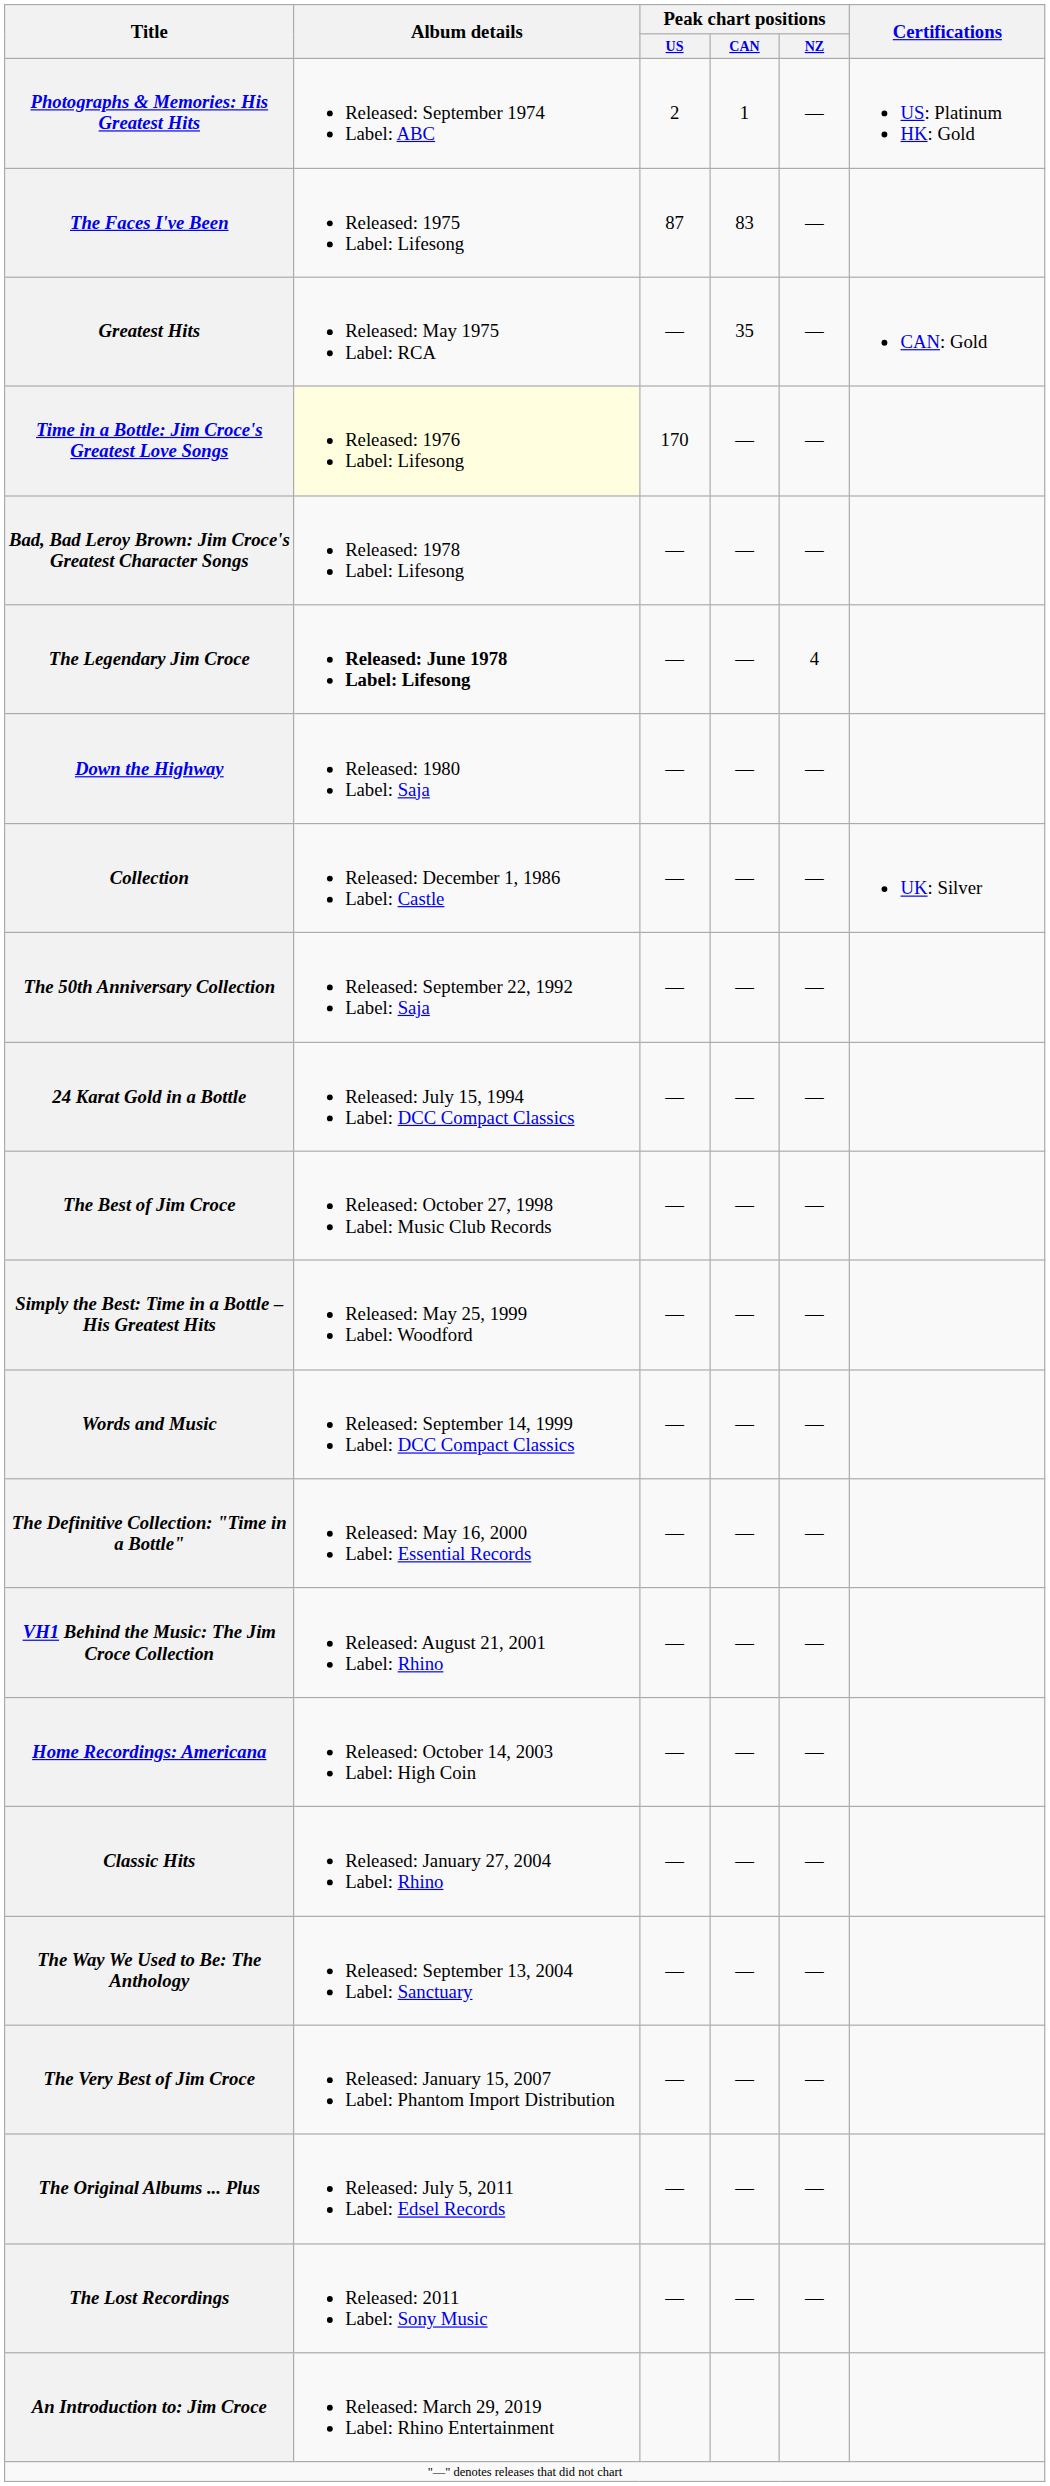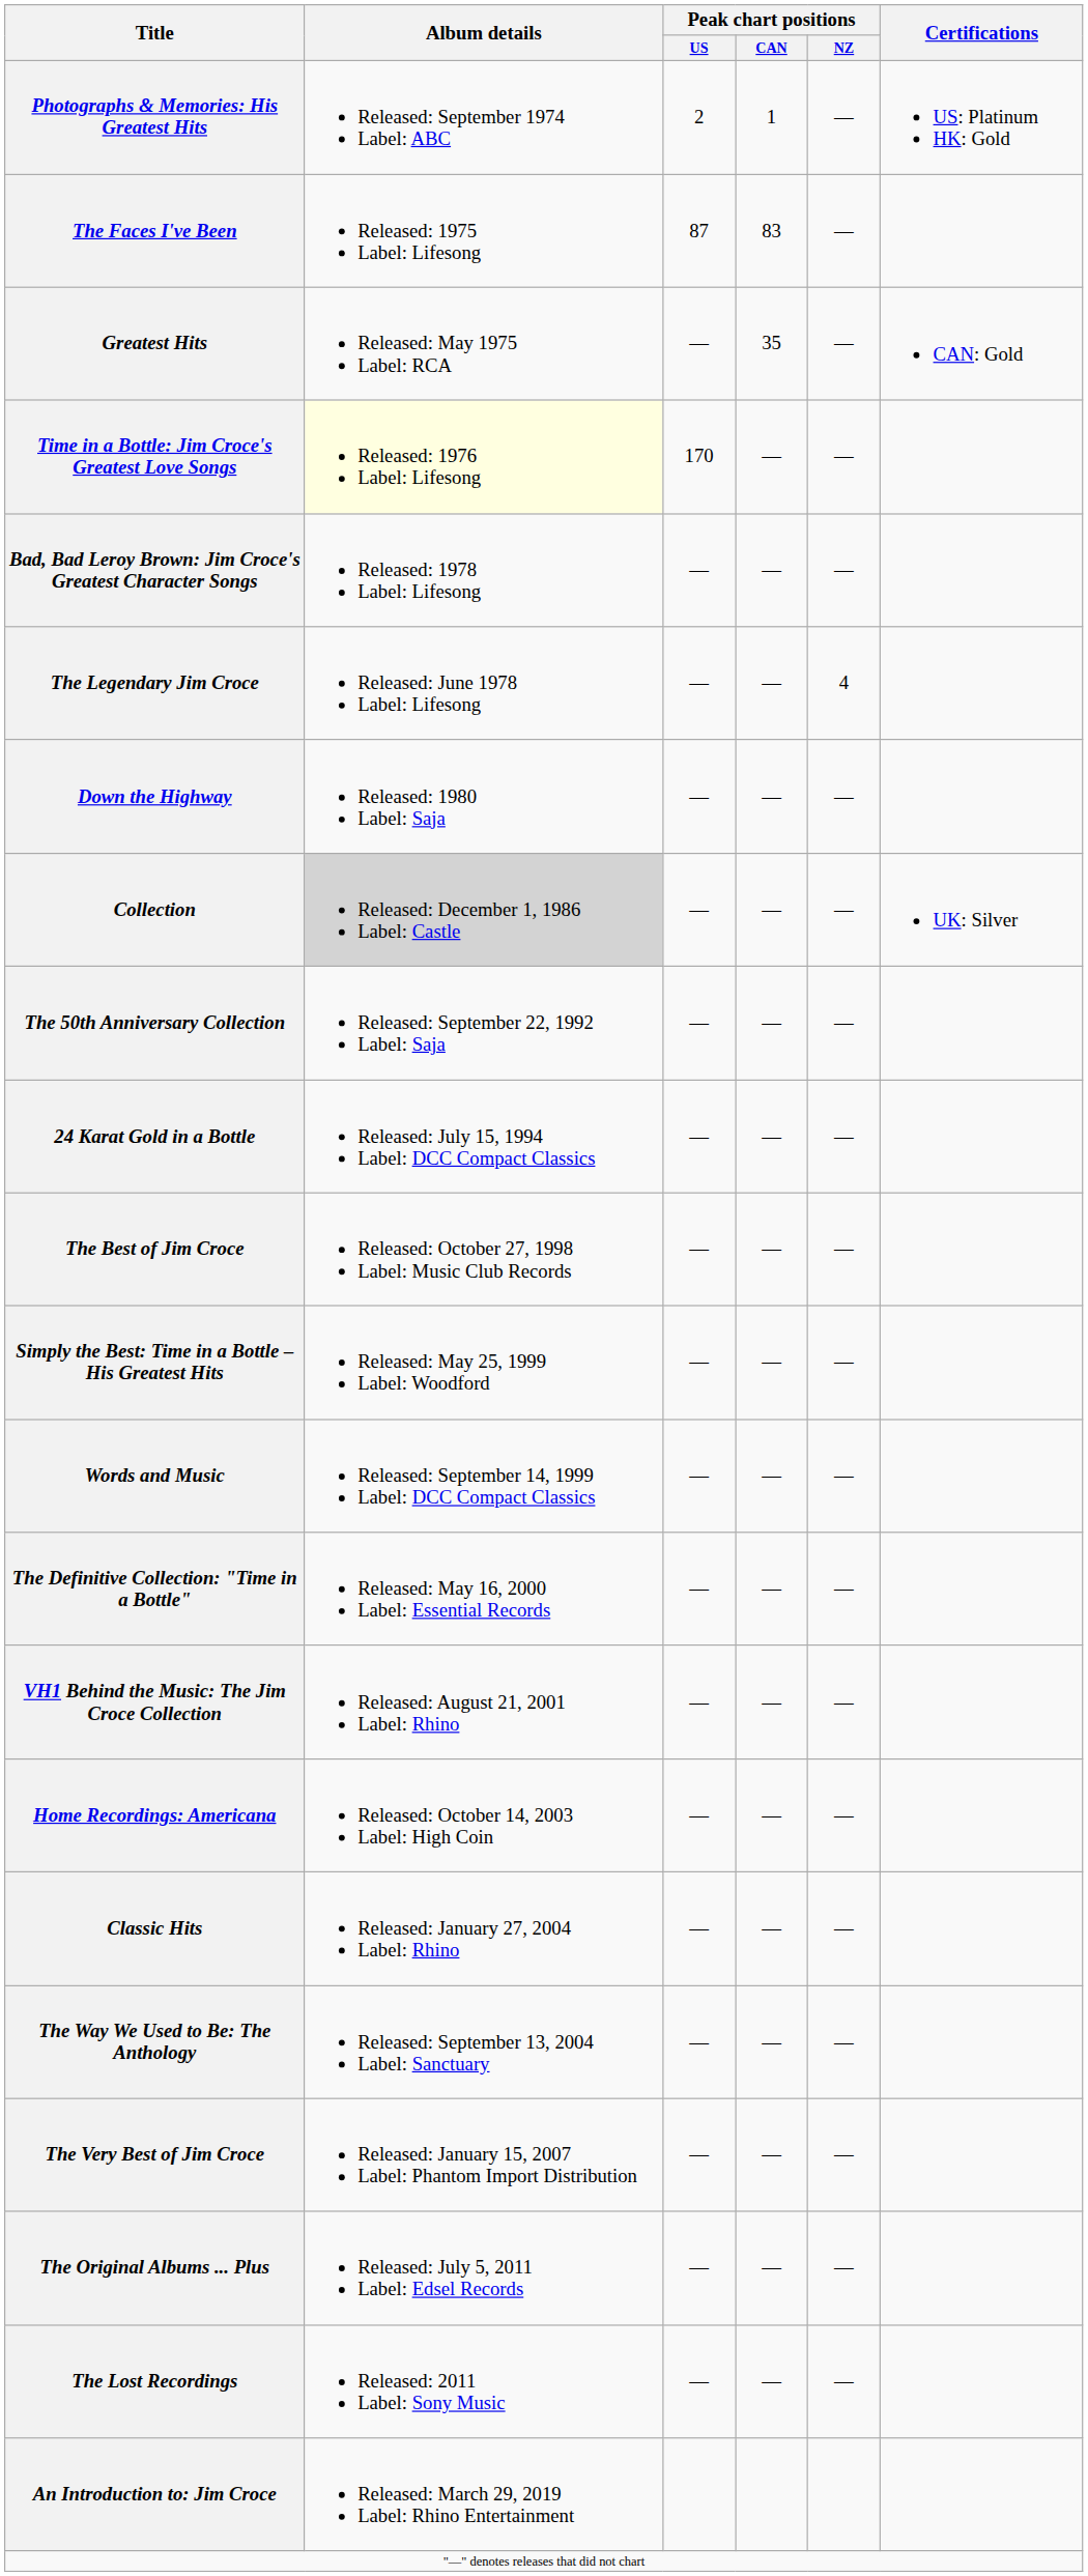The Legendary Jim Croce | Album details: bold -> normal
Collection | Album details: no background -> lightgrey background
